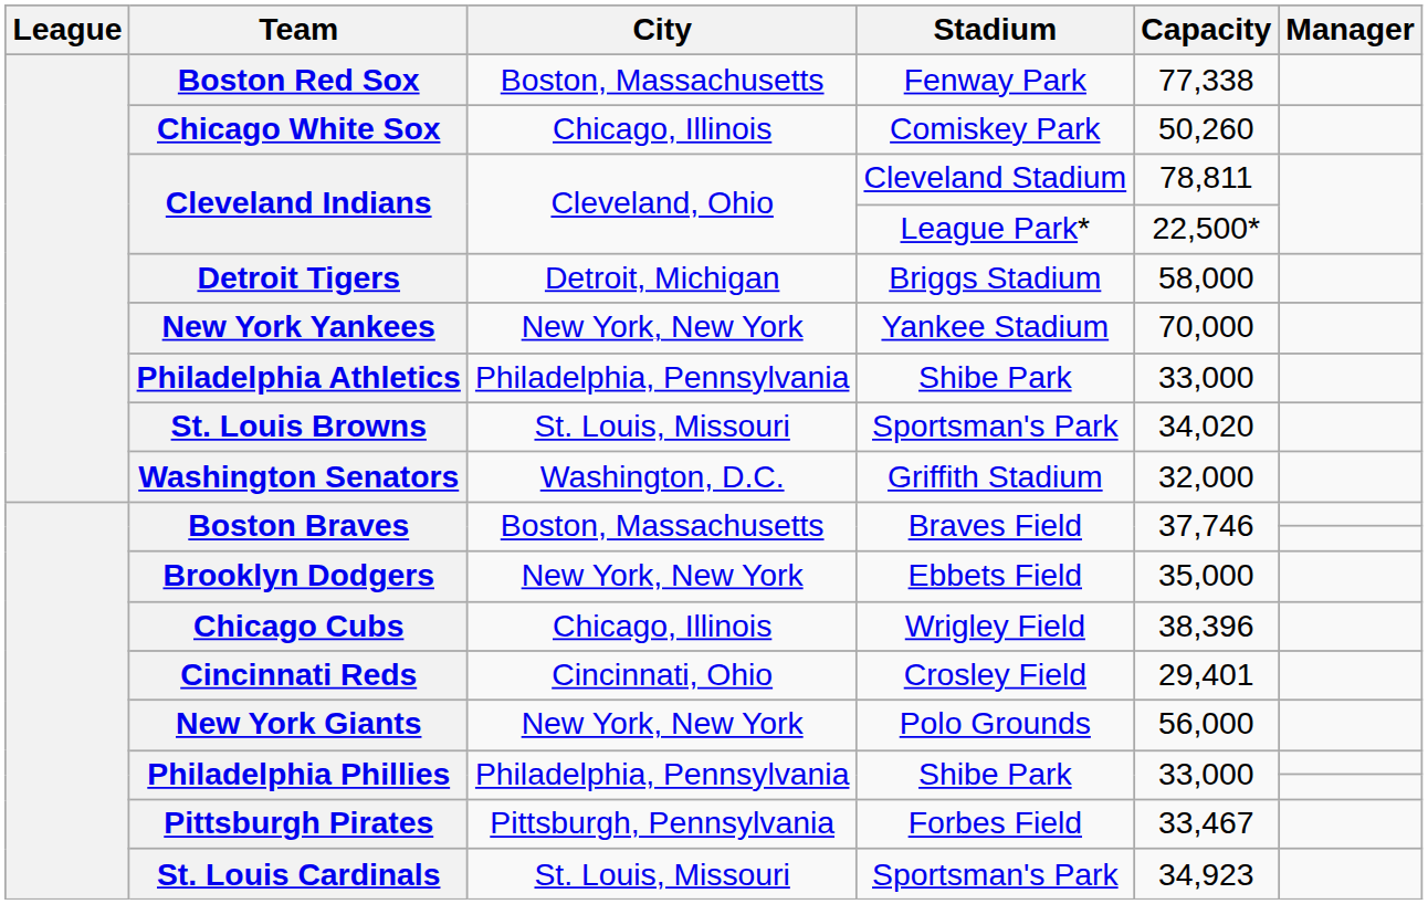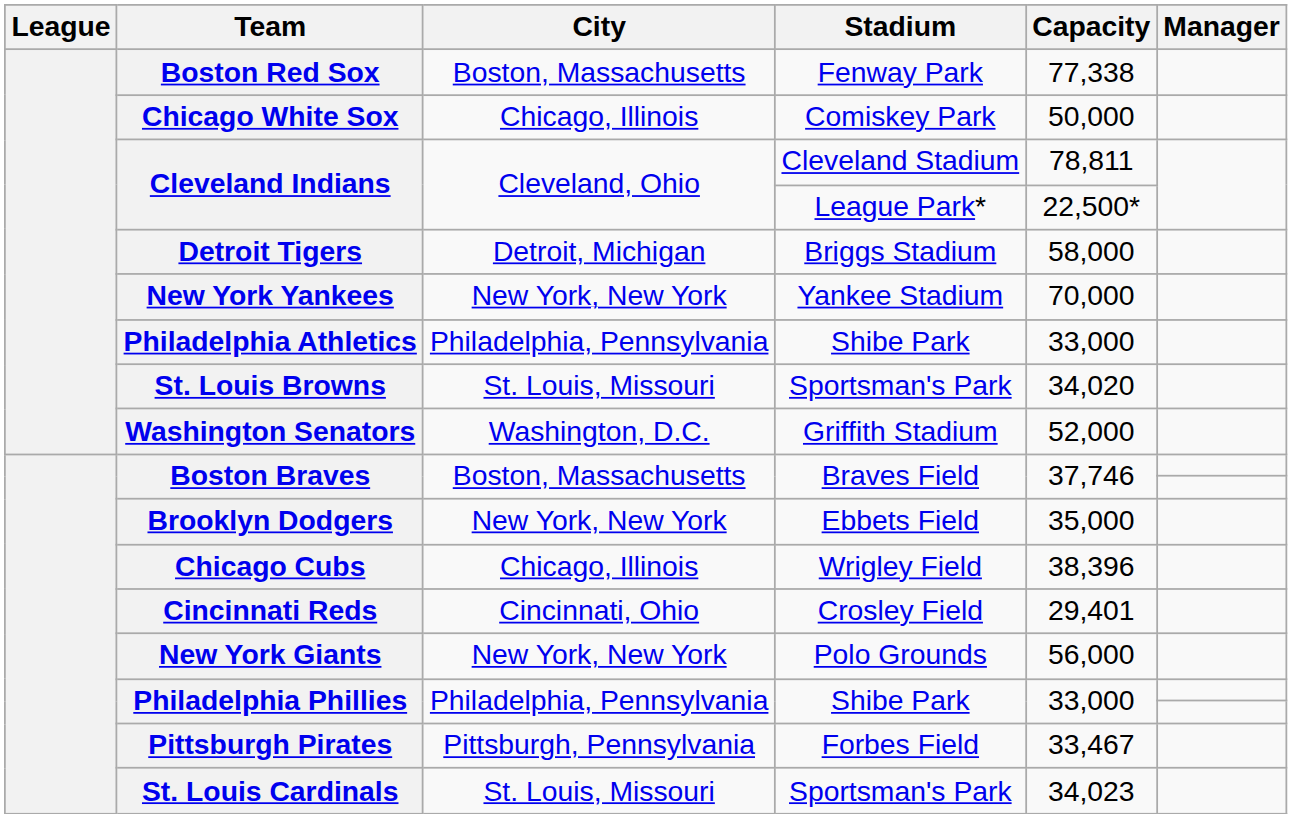Chicago White Sox | Capacity: 50,260 -> 50,000
Washington Senators | Capacity: 32,000 -> 52,000
St. Louis Cardinals | Capacity: 34,923 -> 34,023
